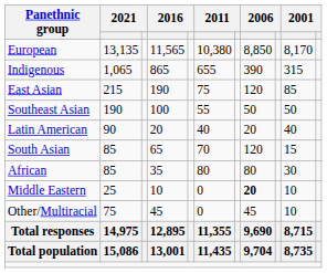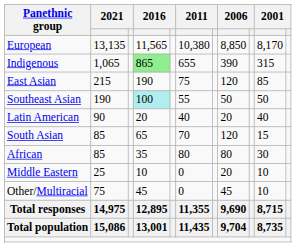Indigenous | column 4: no background -> lightgreen background
Southeast Asian | column 4: no background -> paleturquoise background
Middle Eastern | column 8: bold -> normal
